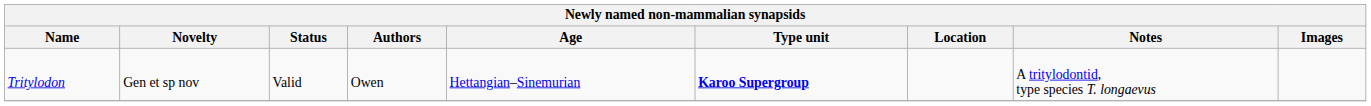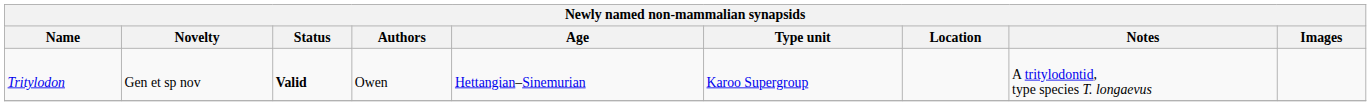Tritylodon | Status: normal -> bold
Tritylodon | Type unit: bold -> normal
